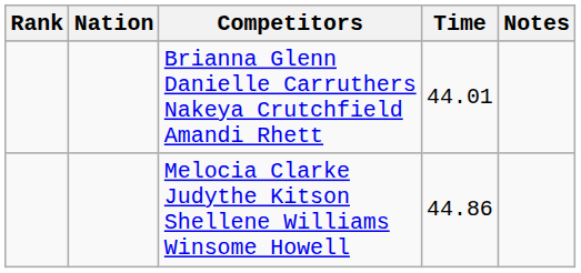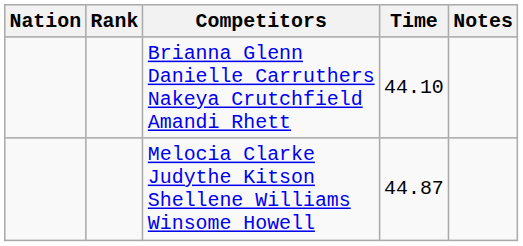columns swapped: Rank <-> Nation
row 2 | Time: 44.01 -> 44.10
row 3 | Time: 44.86 -> 44.87
